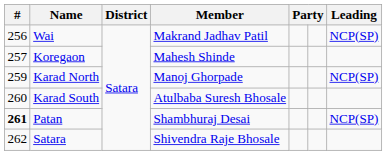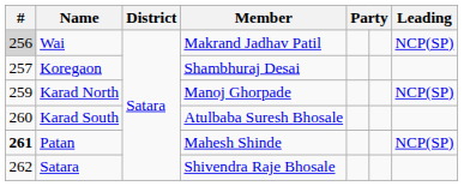Wai | #: no background -> lightgrey background
Koregaon | Member: Mahesh Shinde -> Shambhuraj Desai
Patan | Member: Shambhuraj Desai -> Mahesh Shinde
